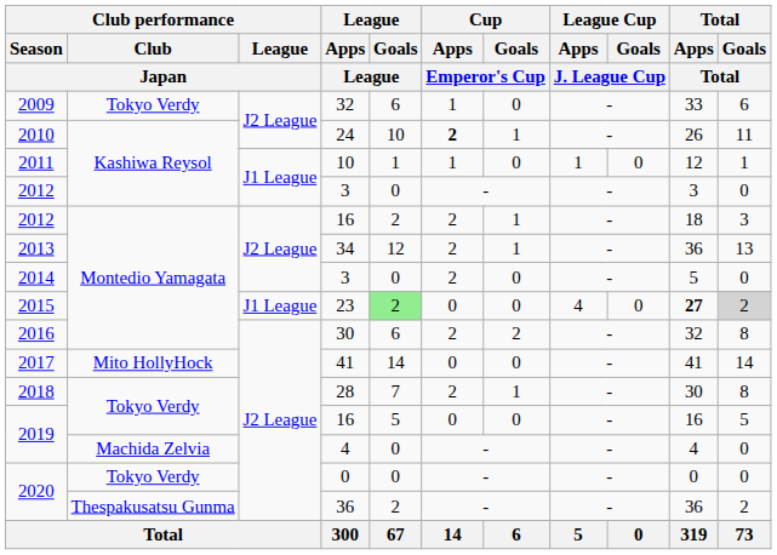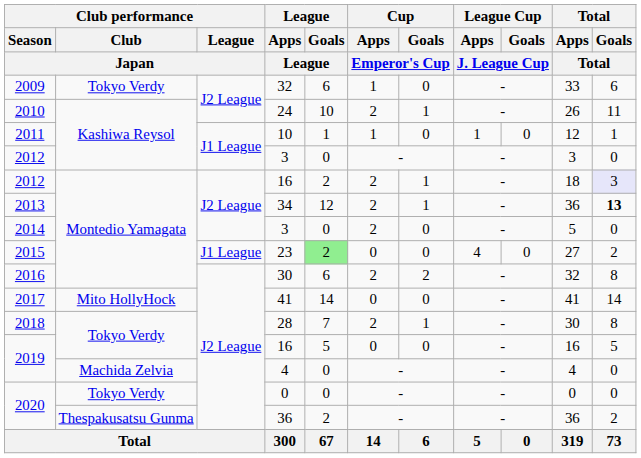24 | Cup / Apps / Emperor's Cup: bold -> normal
2012 / 16 | Total / Goals / Total: no background -> lavender background
34 | Total / Goals / Total: normal -> bold
23 | Total / Apps / Total: bold -> normal
23 | Total / Goals / Total: lightgrey background -> no background
